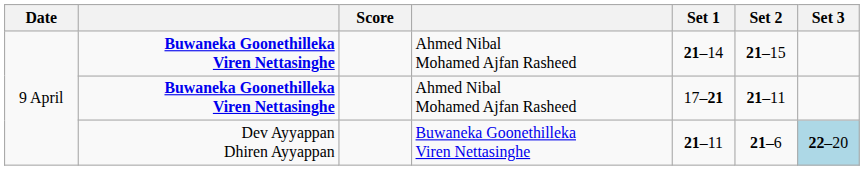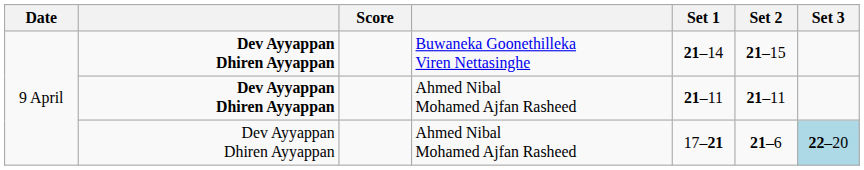row 2 | column 2: Buwaneka Goonethilleka Viren Nettasinghe -> Dev Ayyappan Dhiren Ayyappan
row 2 | column 4: Ahmed Nibal Mohamed Ajfan Rasheed -> Buwaneka Goonethilleka Viren Nettasinghe
row 3 | column 2: Buwaneka Goonethilleka Viren Nettasinghe -> Dev Ayyappan Dhiren Ayyappan
row 3 | Set 1: 17–21 -> 21–11
row 4 | column 4: Buwaneka Goonethilleka Viren Nettasinghe -> Ahmed Nibal Mohamed Ajfan Rasheed
row 4 | Set 1: 21–11 -> 17–21
